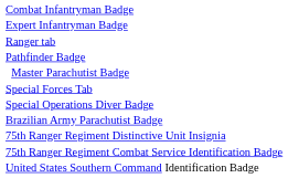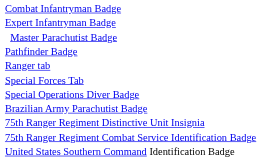row 3 | column 1: Ranger tab -> Master Parachutist Badge
row 5 | column 1: Master Parachutist Badge -> Ranger tab
